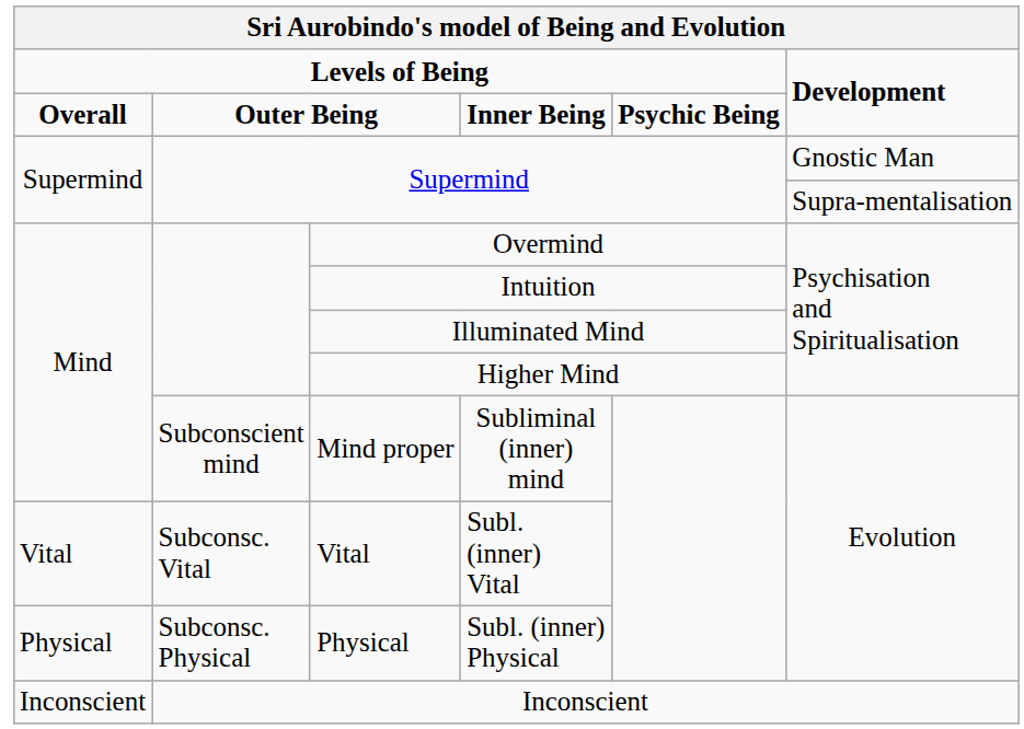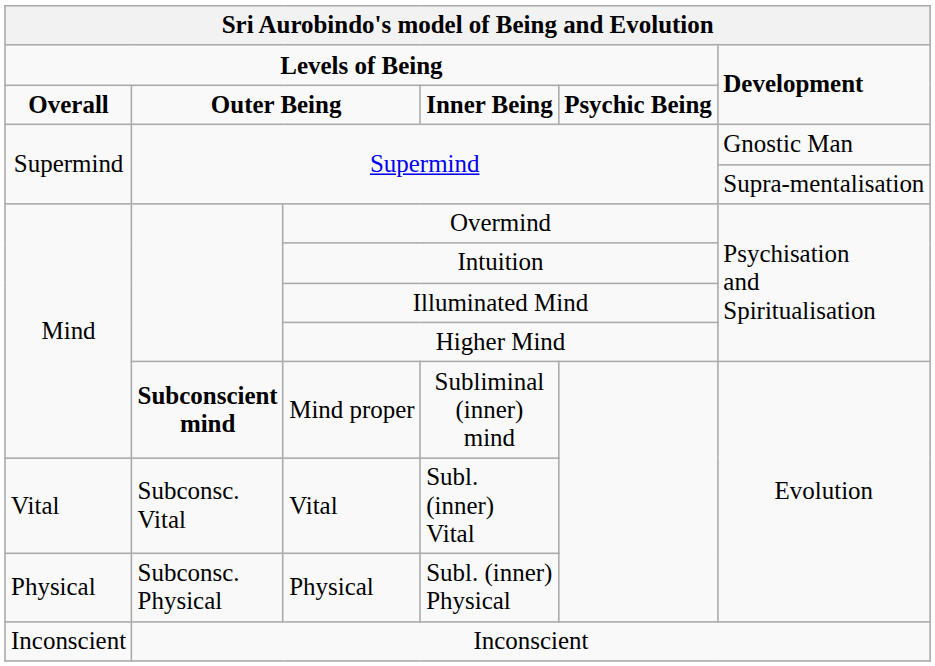Mind proper | column 2: normal -> bold
